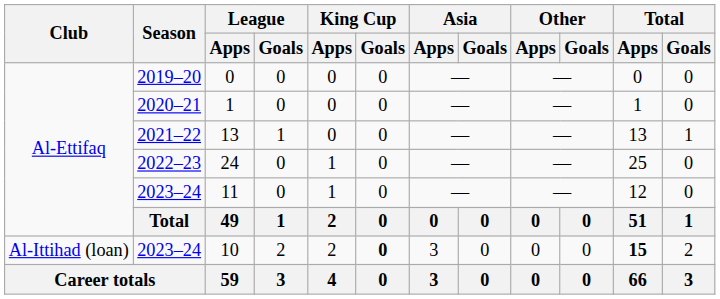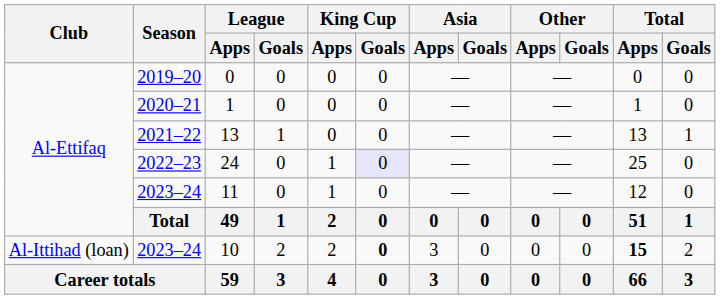24 | King Cup / Goals: no background -> lavender background
